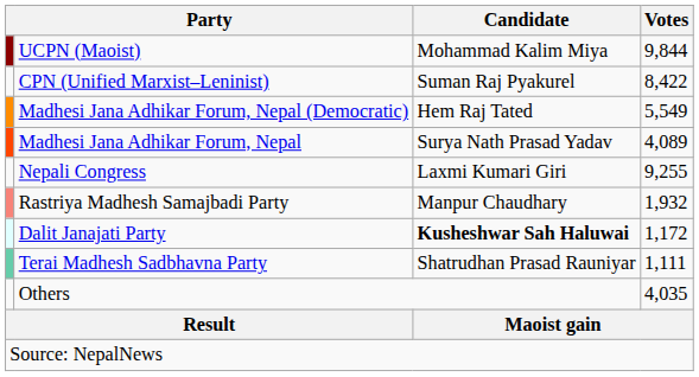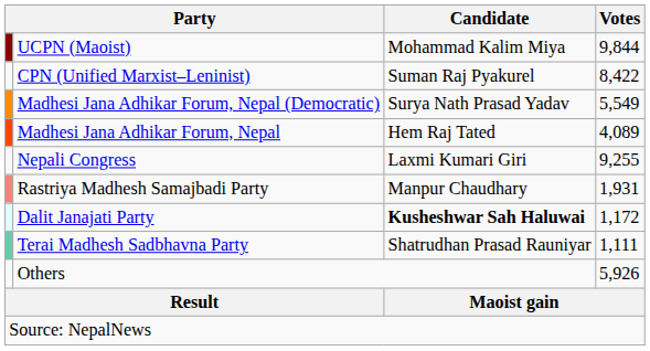Madhesi Jana Adhikar Forum, Nepal (Democratic) | Candidate: Hem Raj Tated -> Surya Nath Prasad Yadav
Madhesi Jana Adhikar Forum, Nepal | Candidate: Surya Nath Prasad Yadav -> Hem Raj Tated
Rastriya Madhesh Samajbadi Party | Votes: 1,932 -> 1,931
Others | Votes: 4,035 -> 5,926
